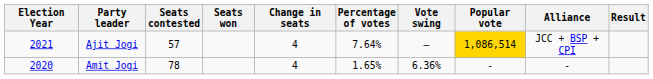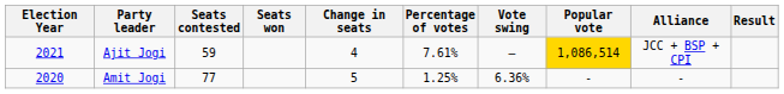Ajit Jogi | Seats contested: 57 -> 59
Ajit Jogi | Percentage of votes: 7.64% -> 7.61%
Amit Jogi | Seats contested: 78 -> 77
Amit Jogi | Change in seats: 4 -> 5
Amit Jogi | Percentage of votes: 1.65% -> 1.25%
